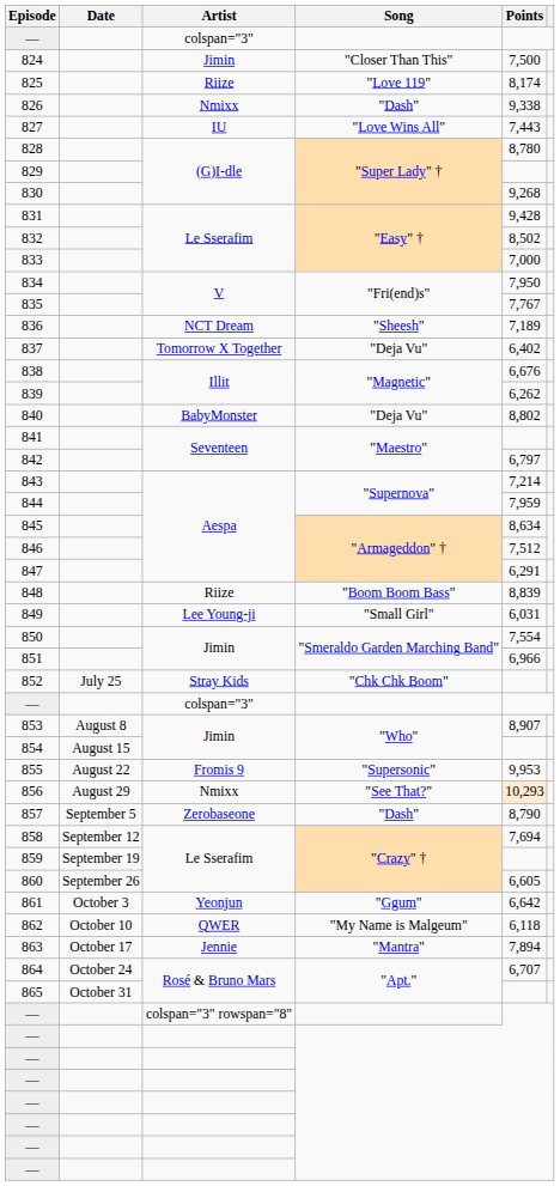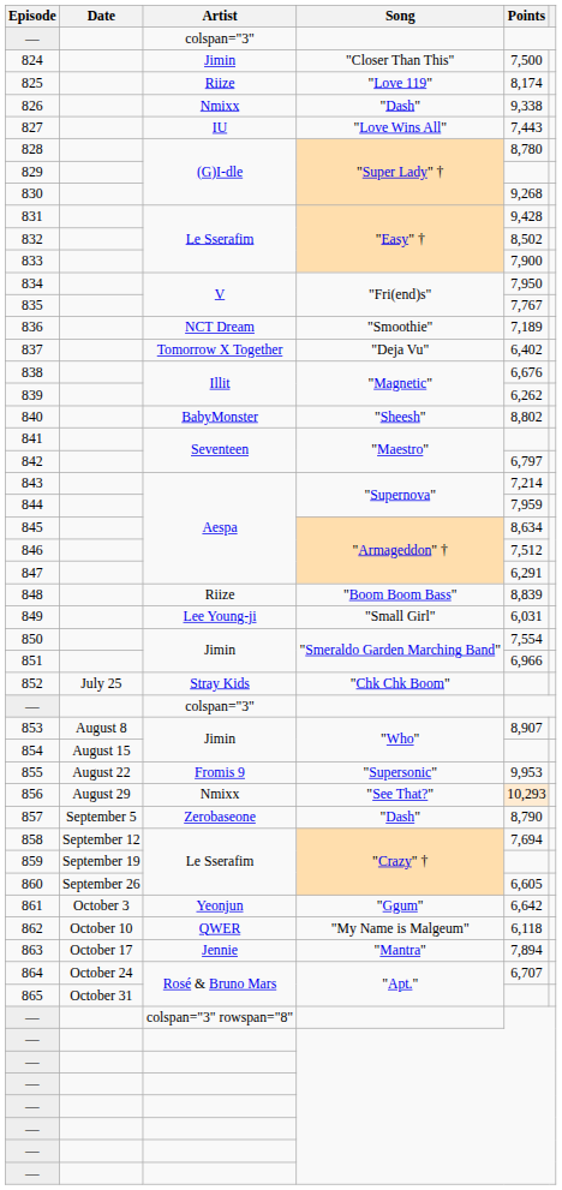833 | Points: 7,000 -> 7,900
836 | Song: "Sheesh" -> "Smoothie"
840 | Song: "Deja Vu" -> "Sheesh"
